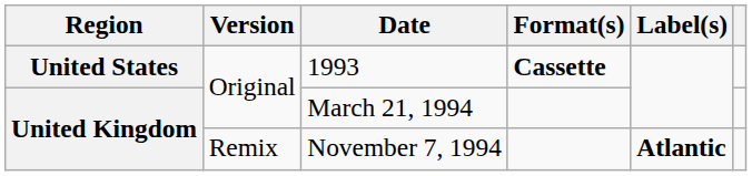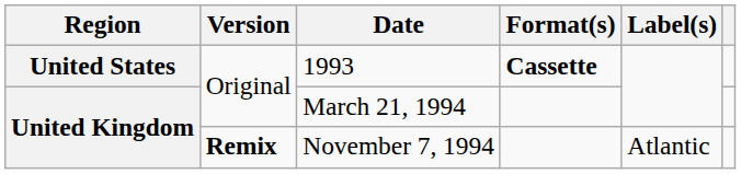November 7, 1994 | Version: normal -> bold
November 7, 1994 | Label(s): bold -> normal
